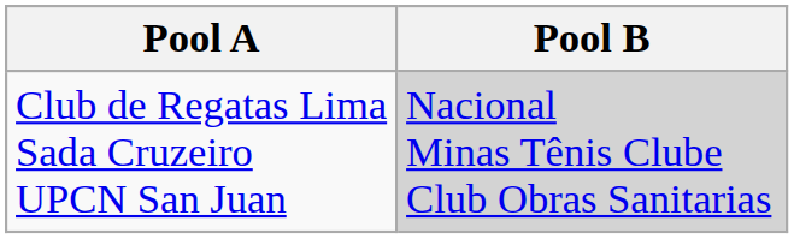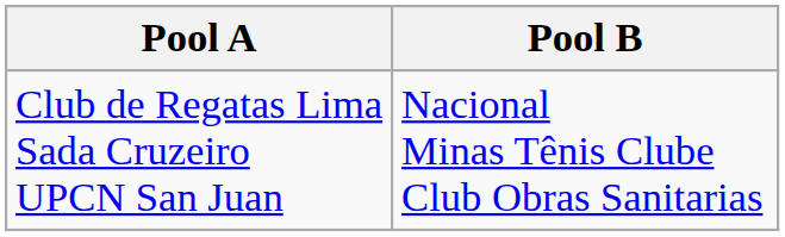Club de Regatas Lima Sada Cruzeiro UPCN San Juan | Pool B: lightgrey background -> no background
